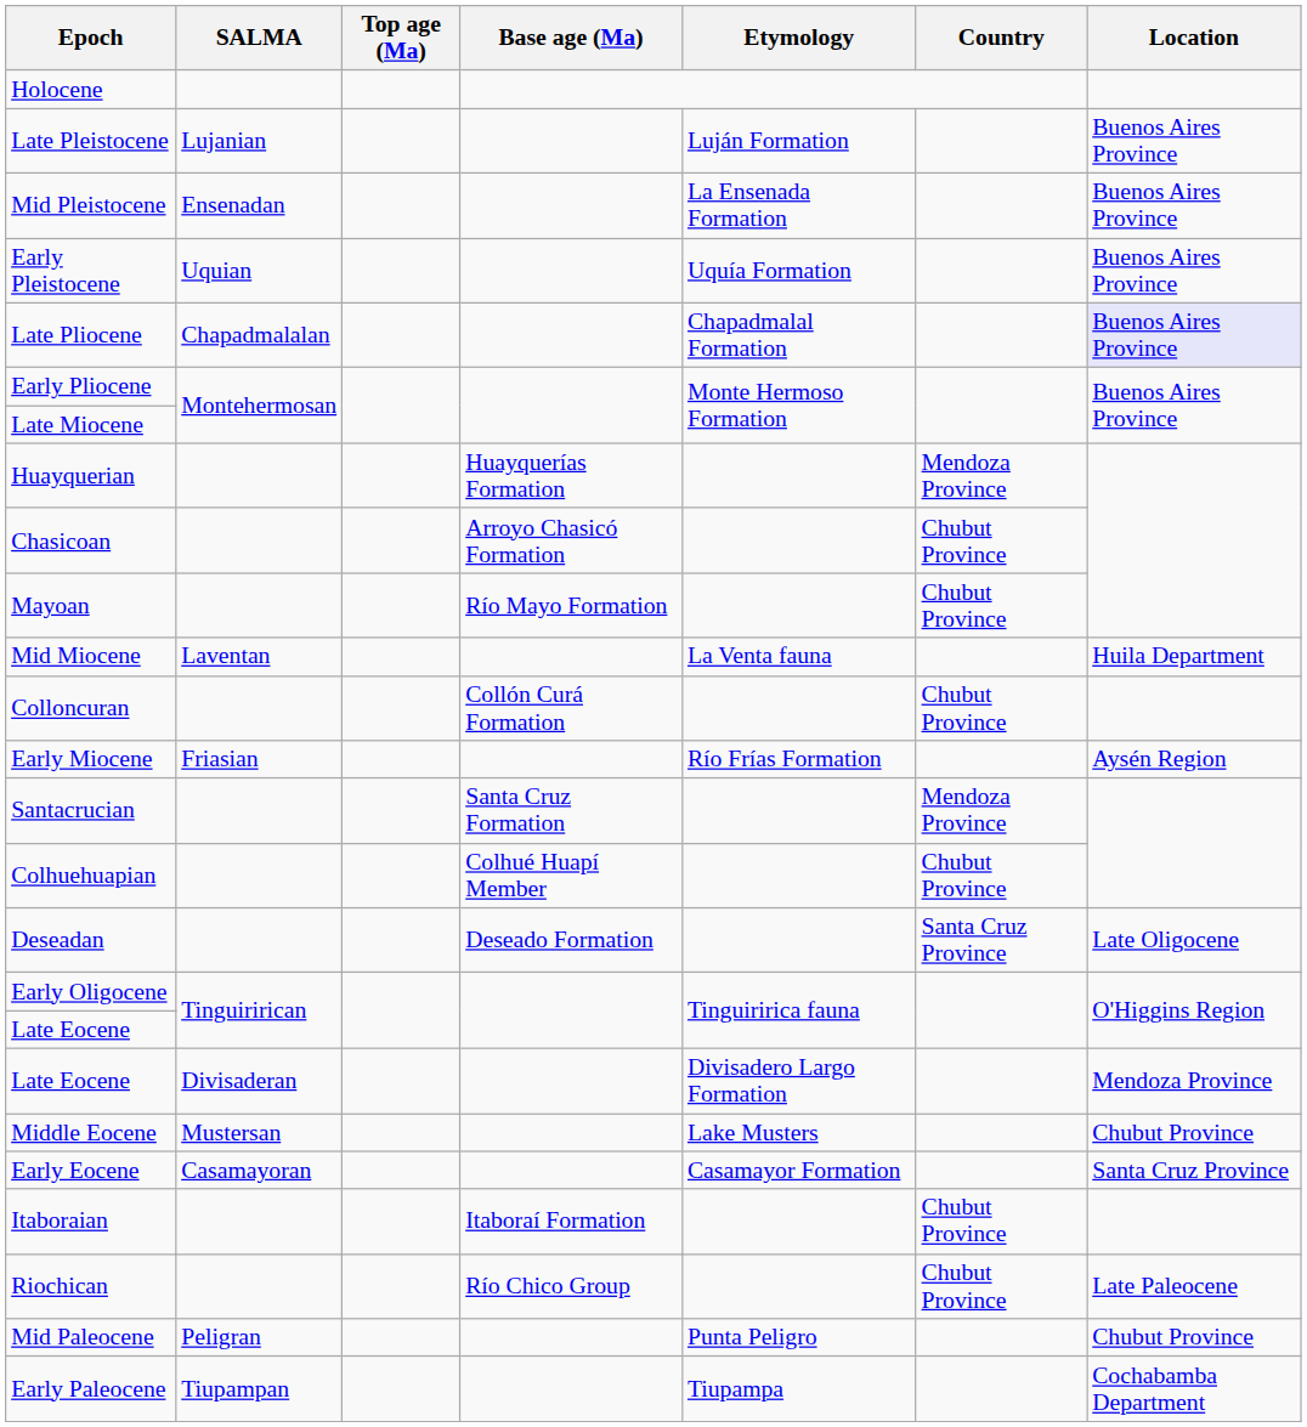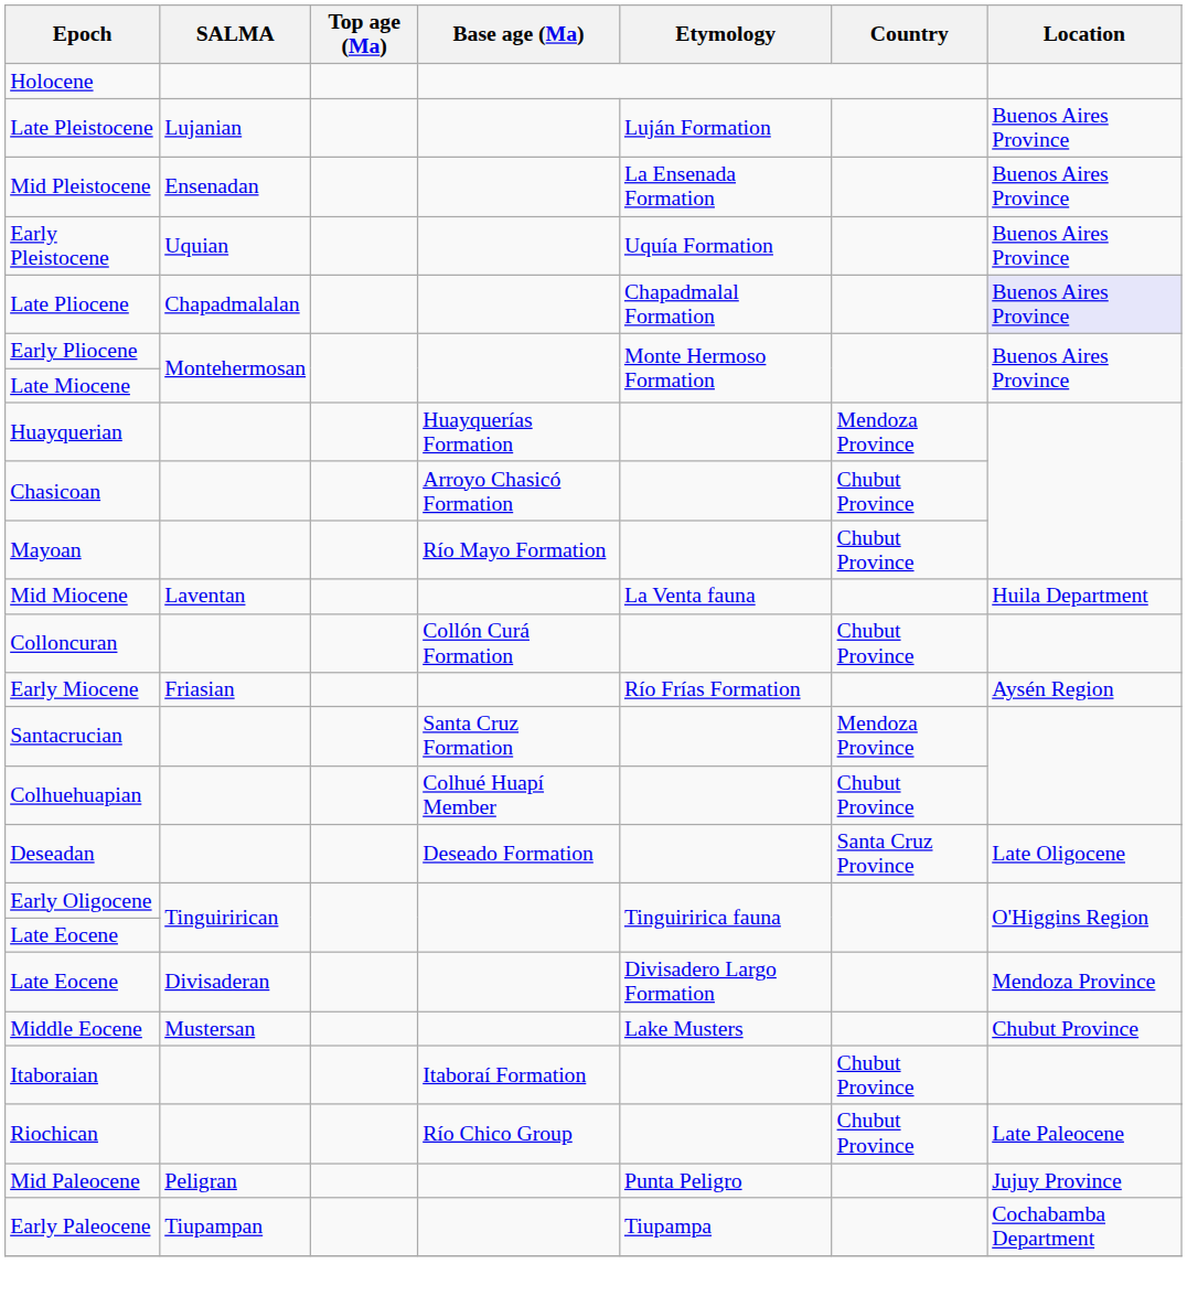- row: Early Eocene | Casamayoran | Casamayor Formation | Santa Cruz Province
Mid Paleocene | Location: Chubut Province -> Jujuy Province
